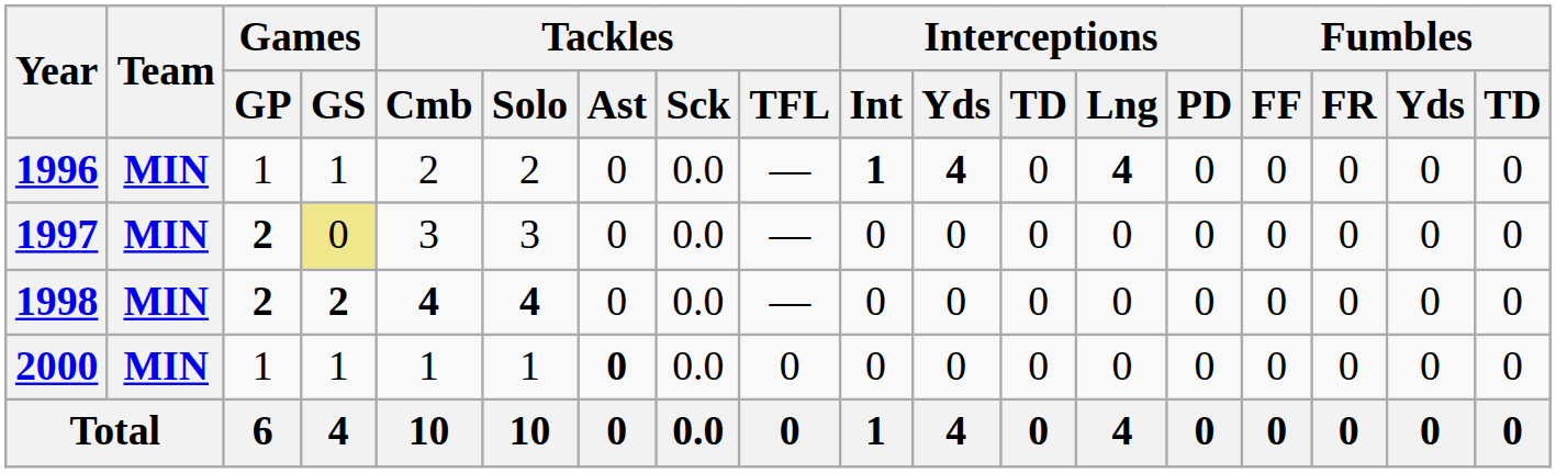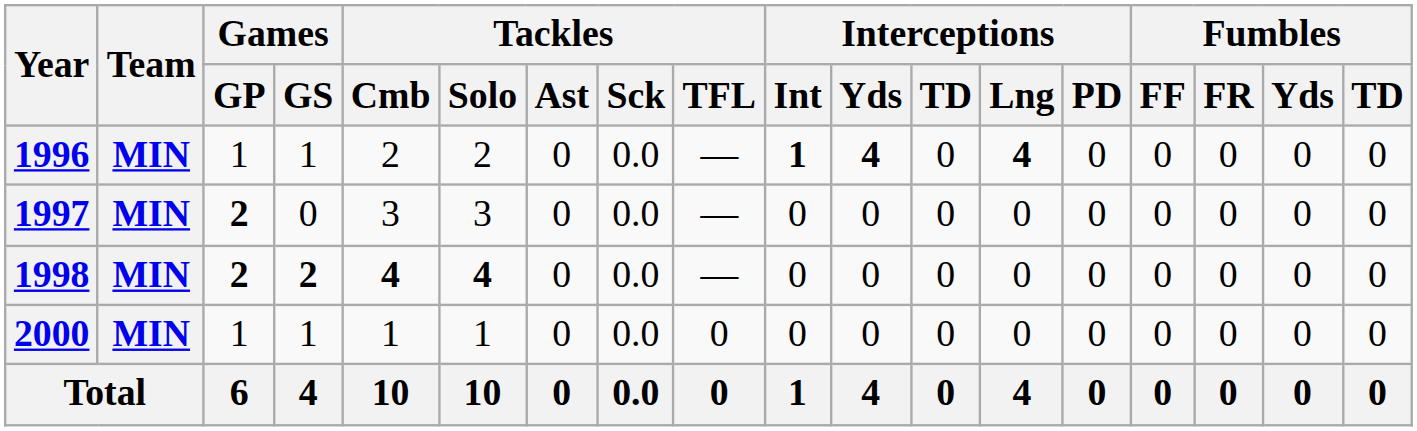1997 | Games / GS: khaki background -> no background
2000 | Tackles / Ast: bold -> normal
